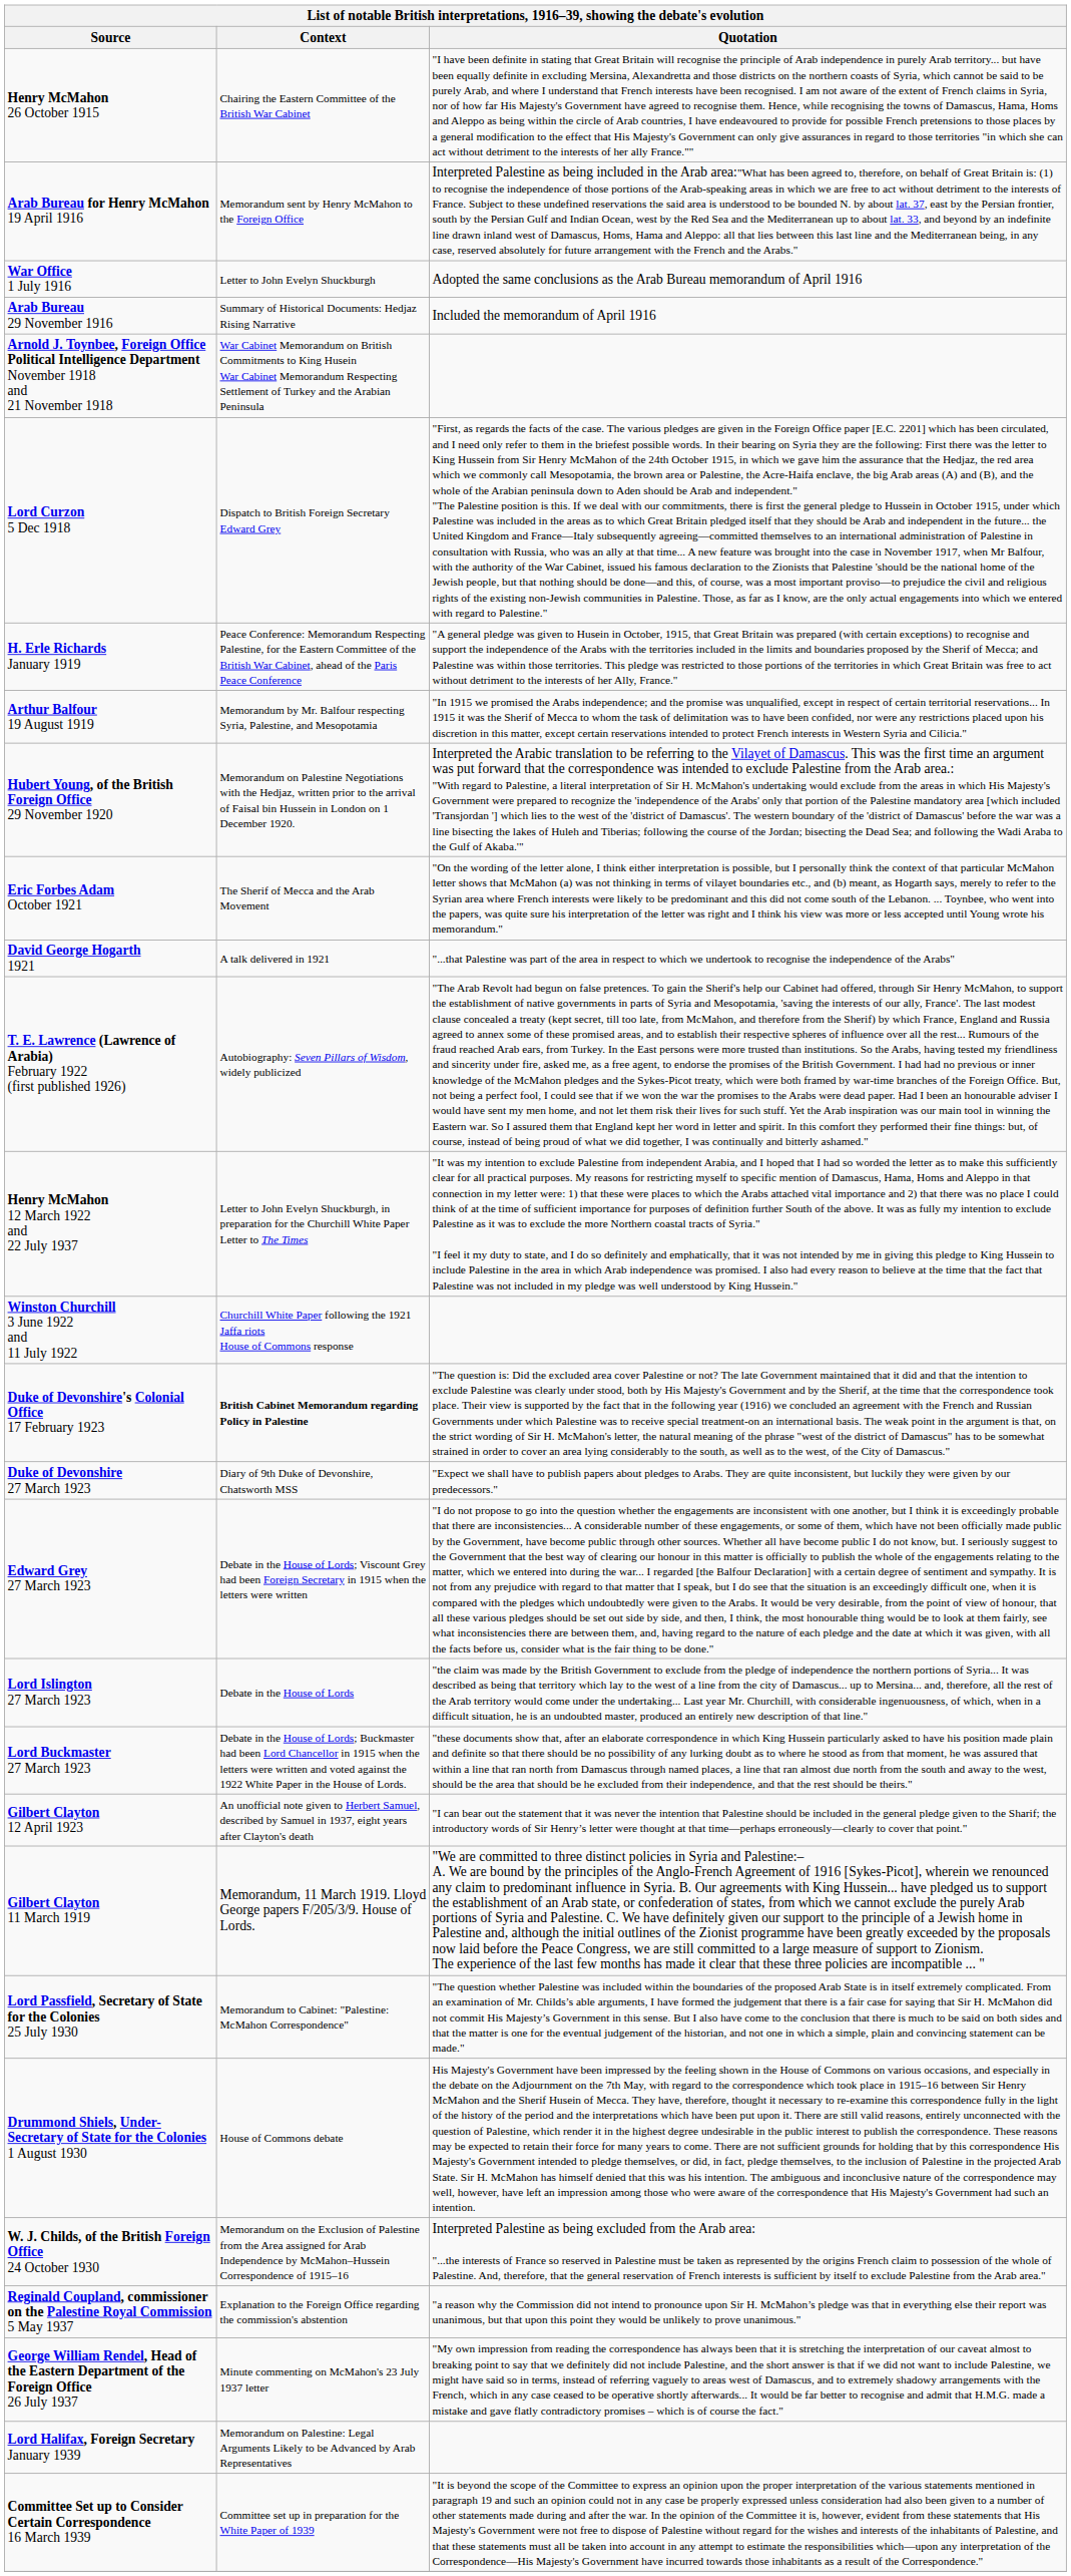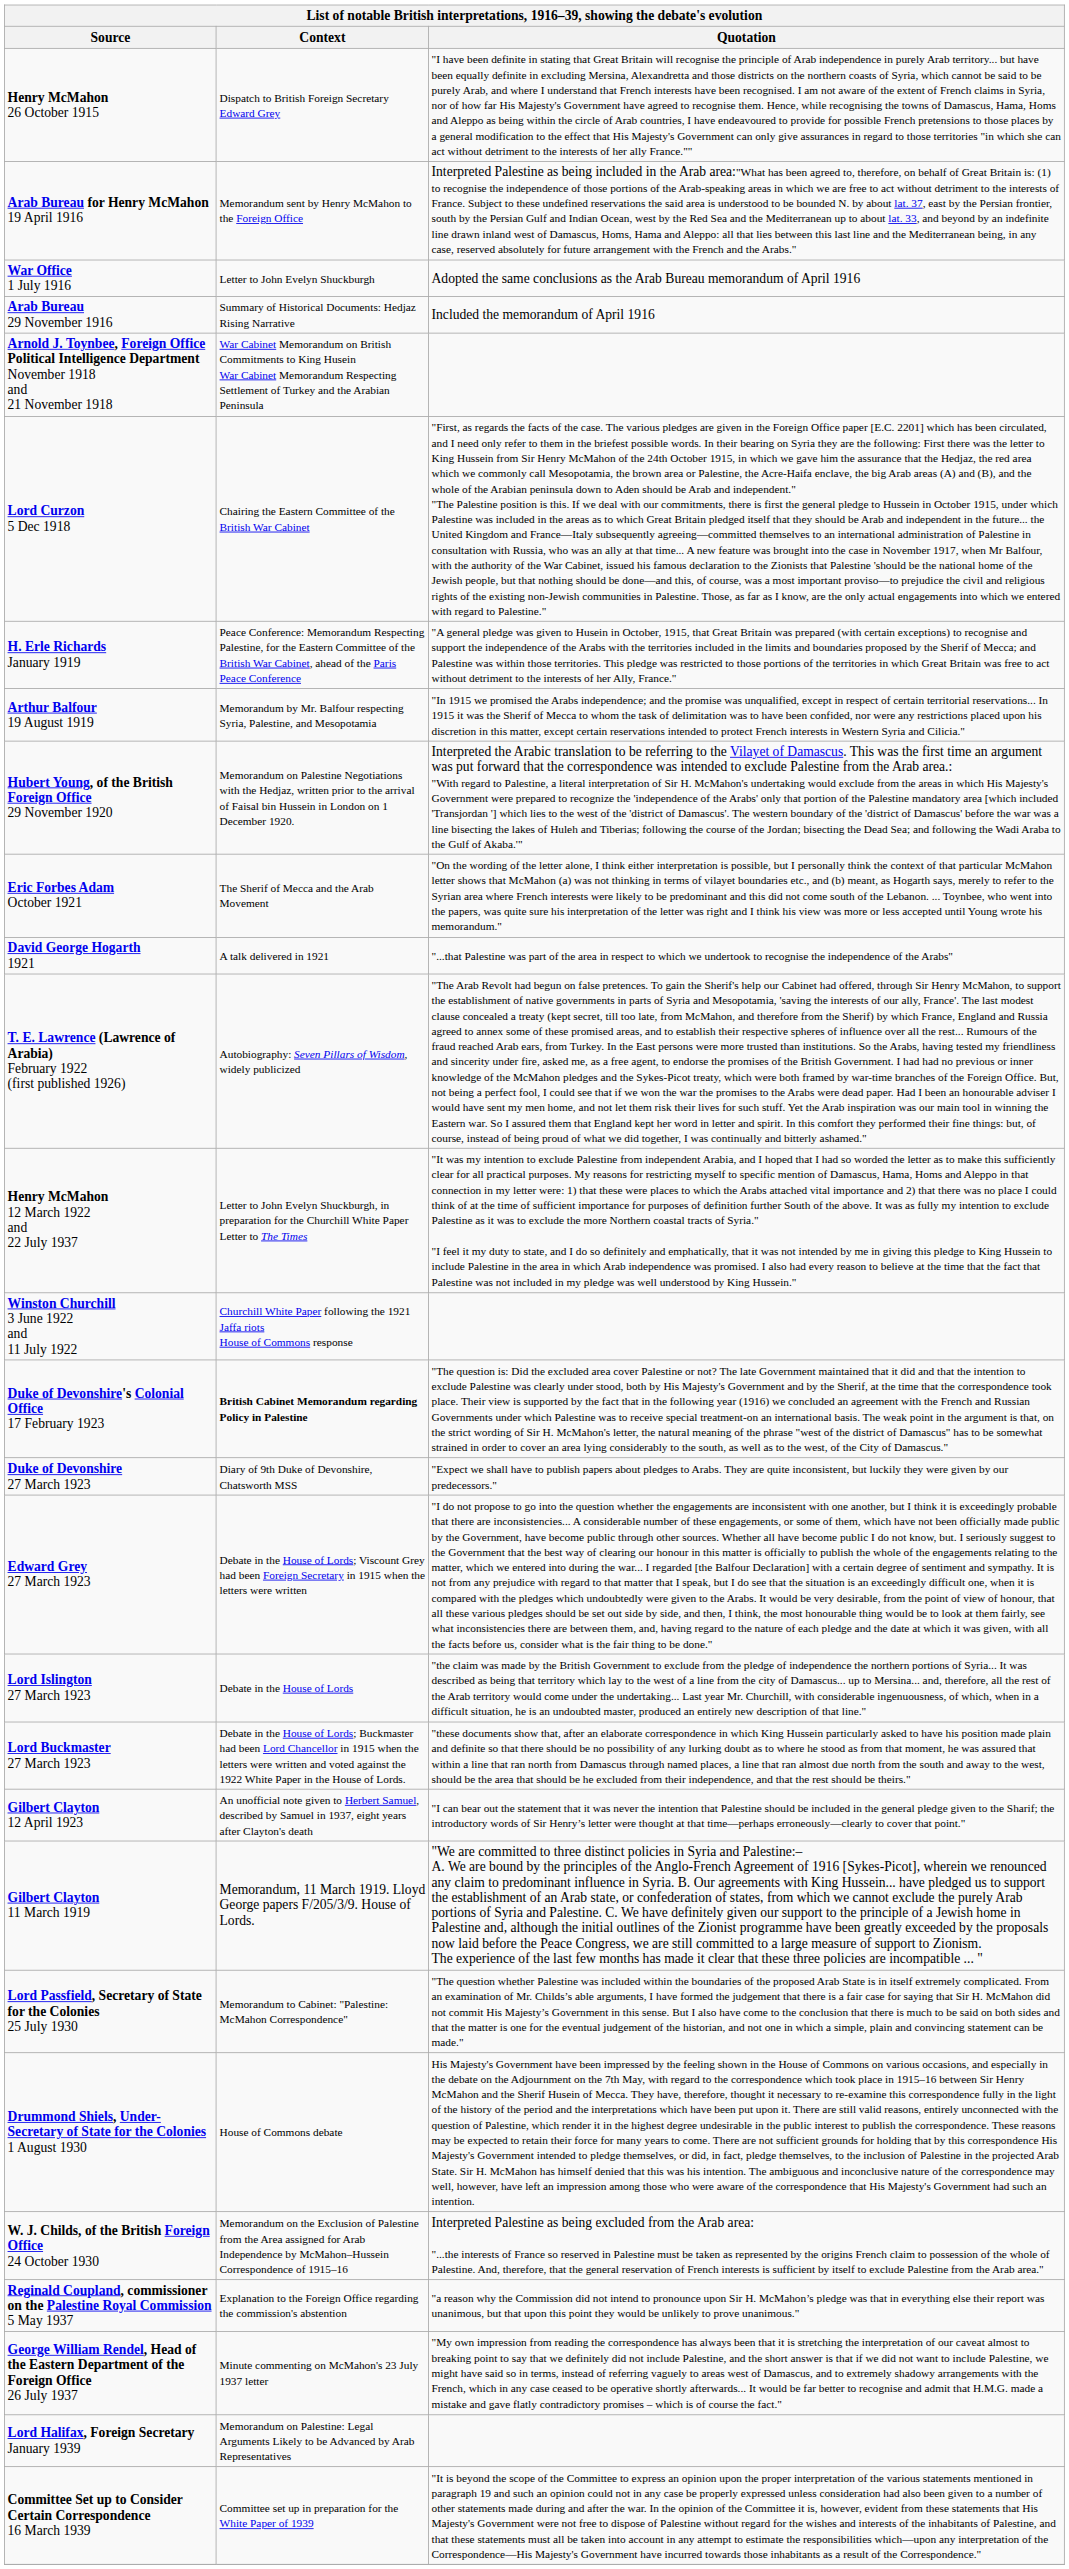Henry McMahon 26 October 1915 | Context: Chairing the Eastern Committee of the British War Cabinet -> Dispatch to British Foreign Secretary Edward Grey
Lord Curzon 5 Dec 1918 | Context: Dispatch to British Foreign Secretary Edward Grey -> Chairing the Eastern Committee of the British War Cabinet
